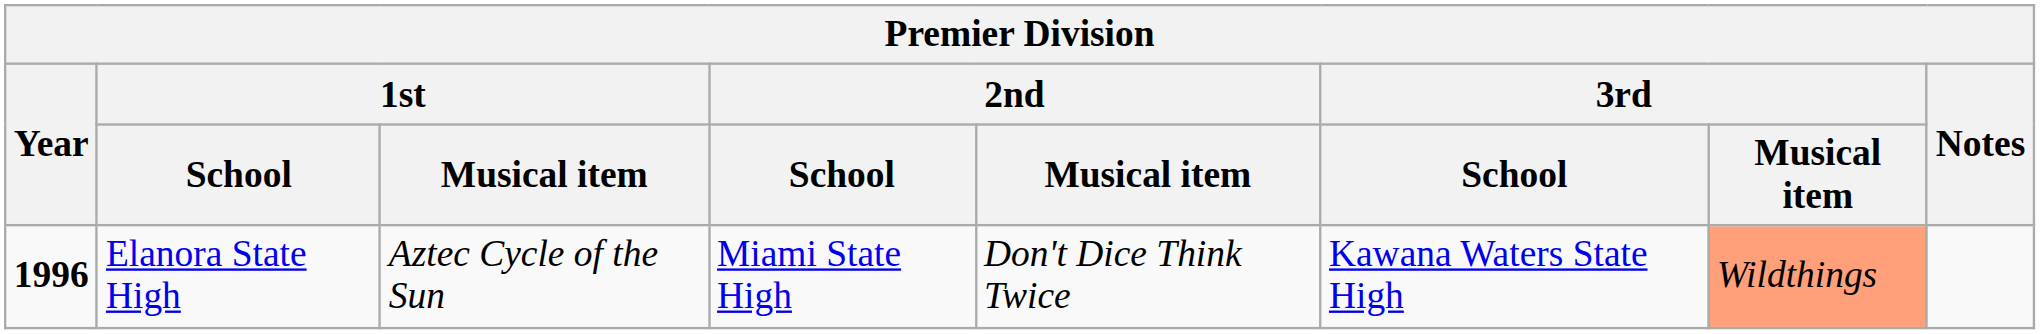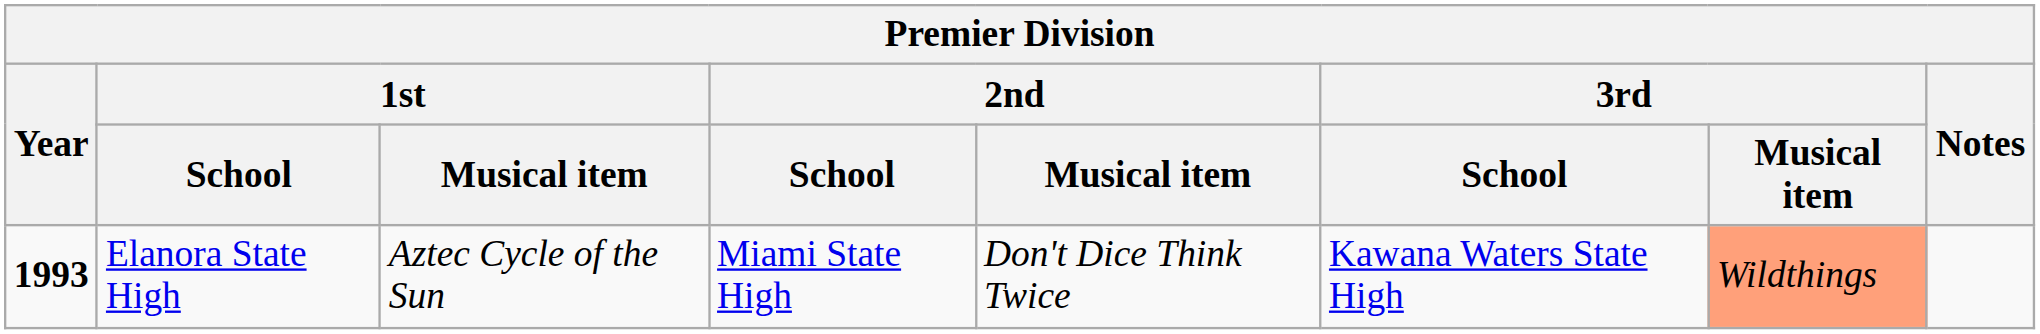Elanora State High | Year: 1996 -> 1993
